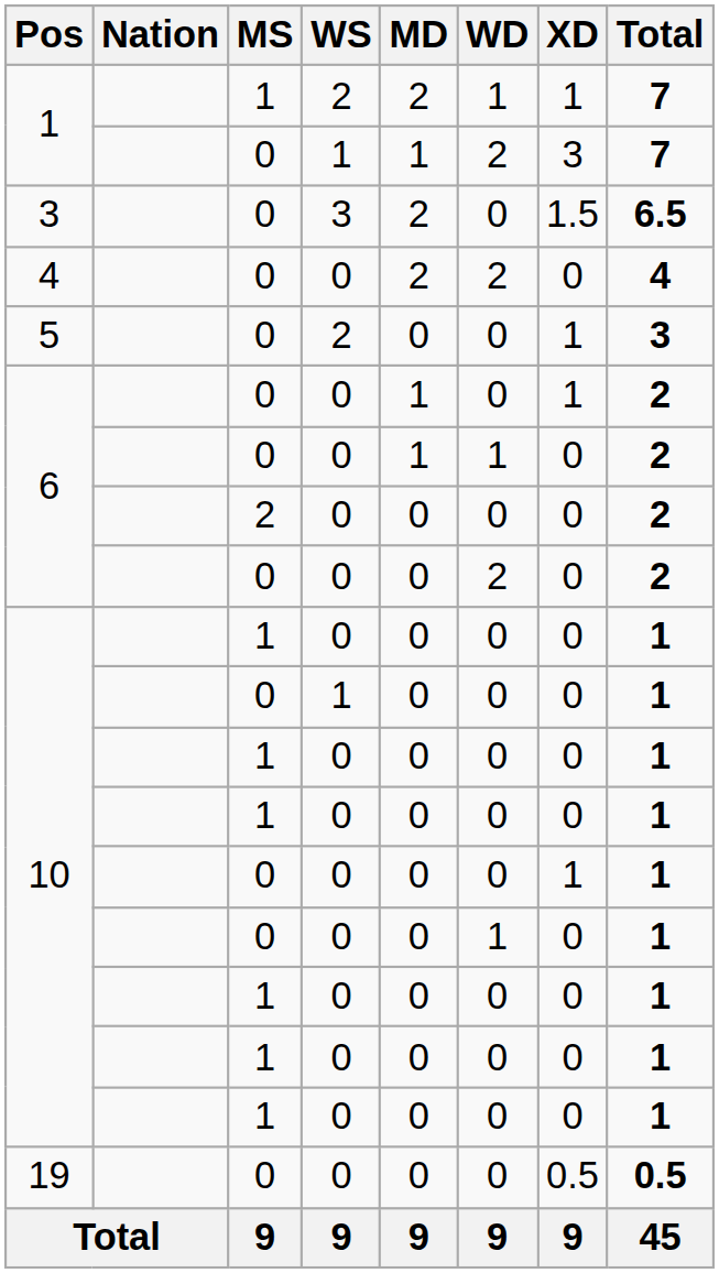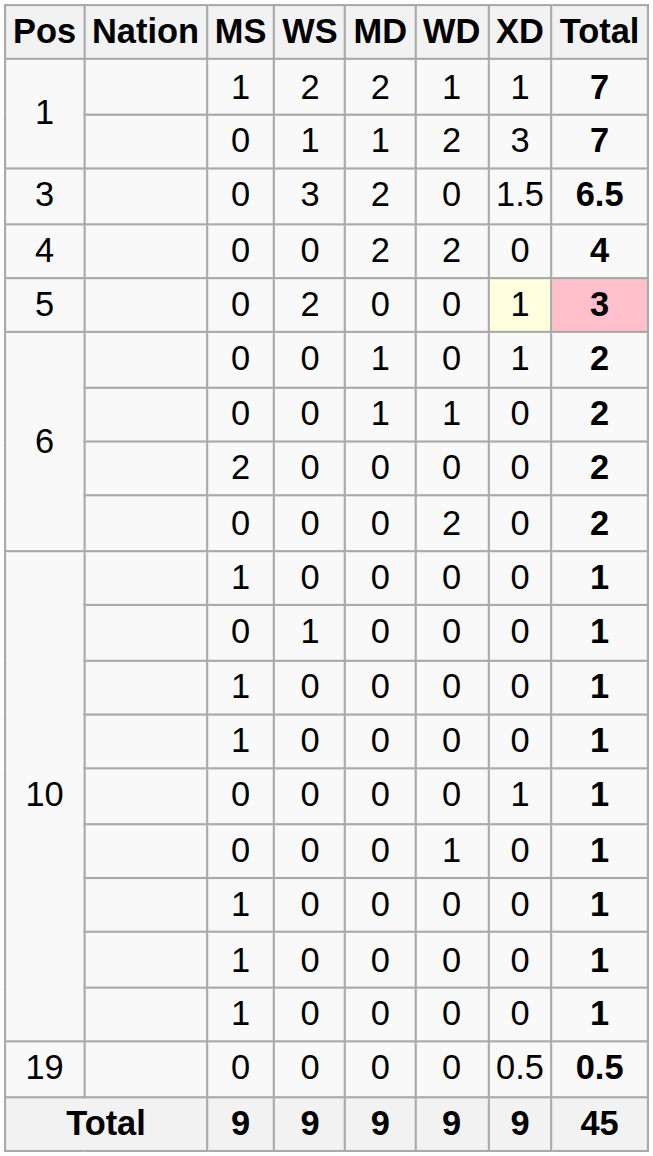5 | XD: no background -> lightyellow background
5 | Total: no background -> pink background
